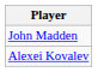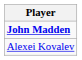row 2 | column 1: normal -> bold
